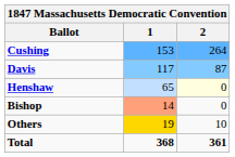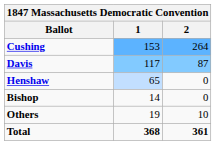Henshaw | 2: lightyellow background -> no background
Bishop | 1: lightsalmon background -> no background
Others | 1: gold background -> no background
